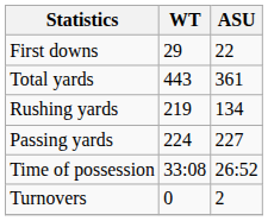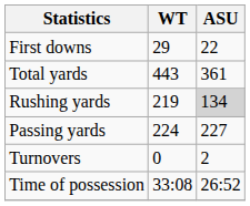Rushing yards | ASU: no background -> lightgrey background
rows swapped: Turnovers <-> Time of possession
